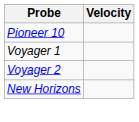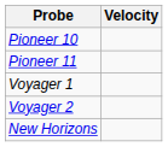+ row: Pioneer 11
